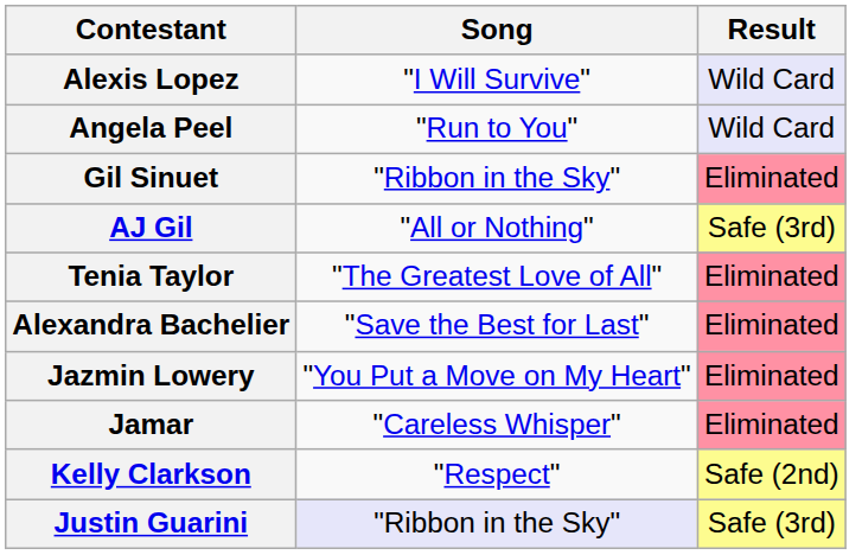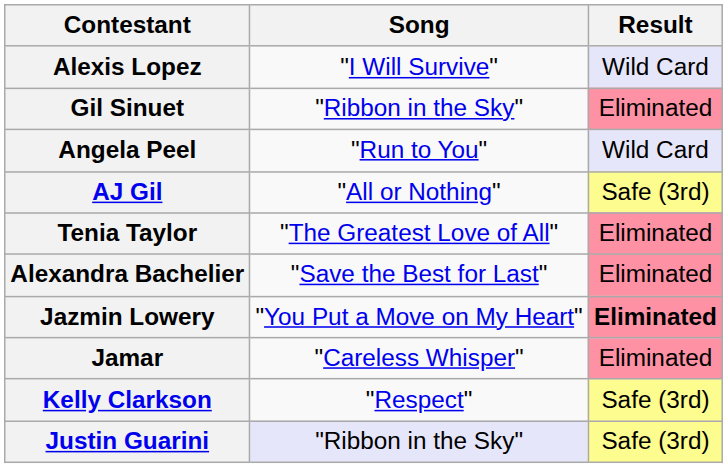rows swapped: Gil Sinuet <-> Angela Peel
Jazmin Lowery | Result: normal -> bold
Kelly Clarkson | Result: Safe (2nd) -> Safe (3rd)
